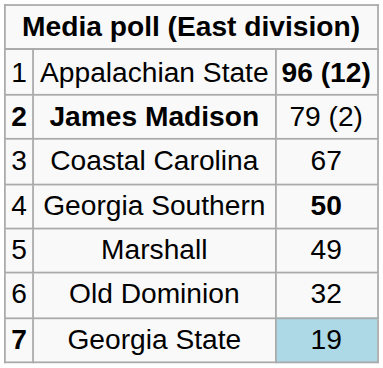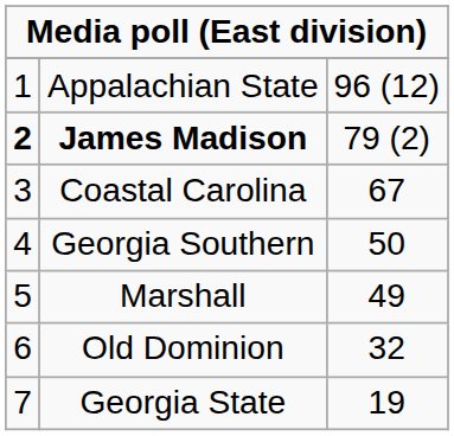Appalachian State | column 3: bold -> normal
Georgia Southern | column 3: bold -> normal
Georgia State | column 1: bold -> normal
Georgia State | column 3: lightblue background -> no background
